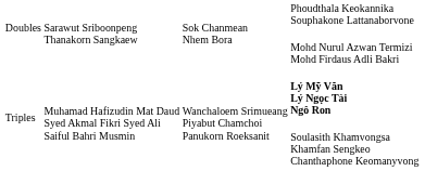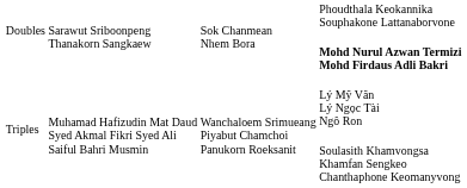Mohd Nurul Azwan Termizi Mohd Firdaus Adli Bakri | column 4: normal -> bold
Lý Mỹ Văn Lý Ngọc Tài Ngô Ron | column 4: bold -> normal
